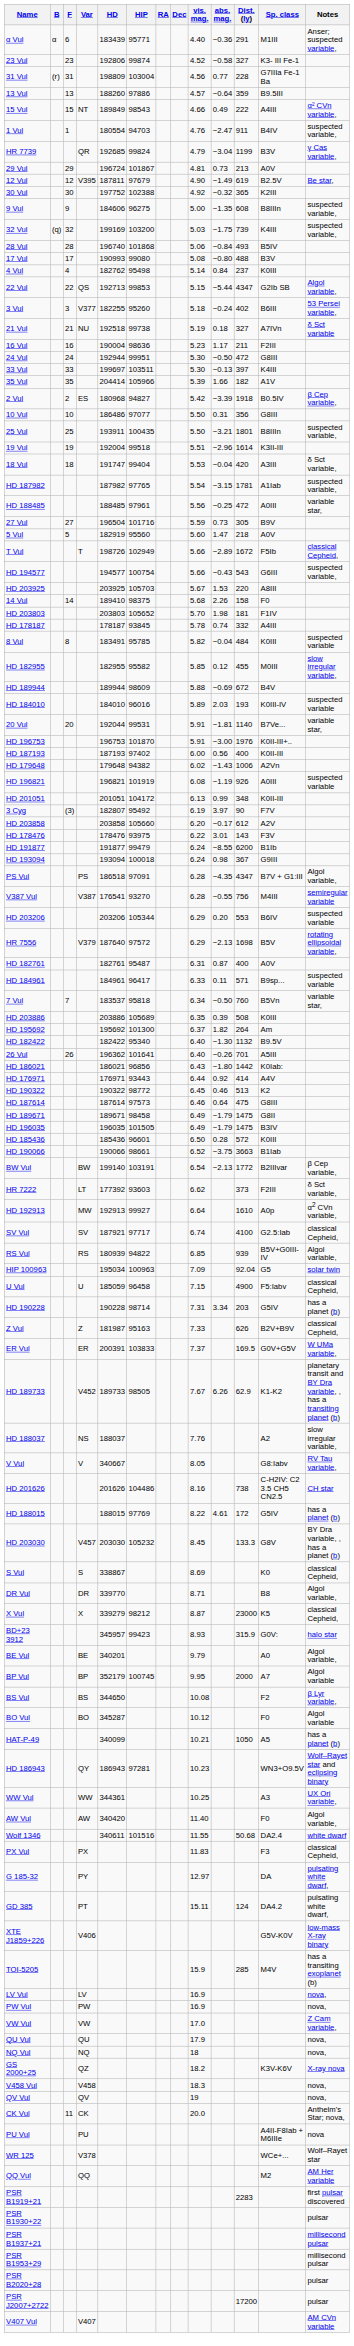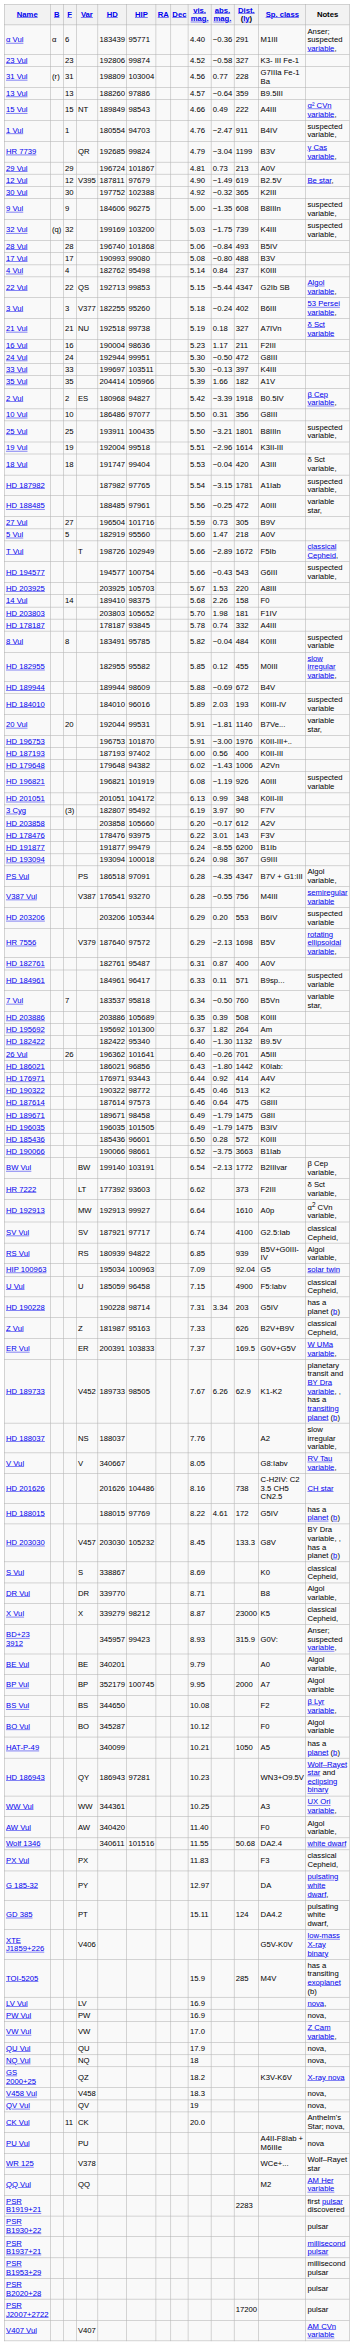BD+23 3912 | Notes: halo star -> Anser; suspected variable,
